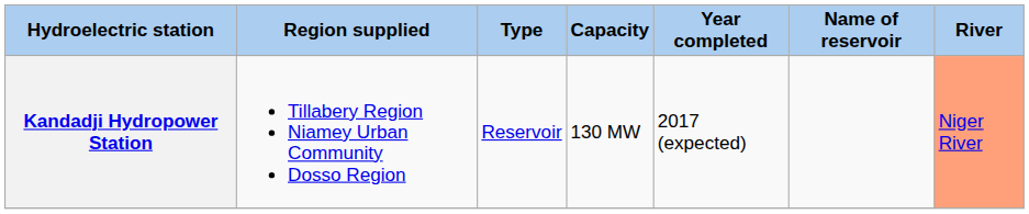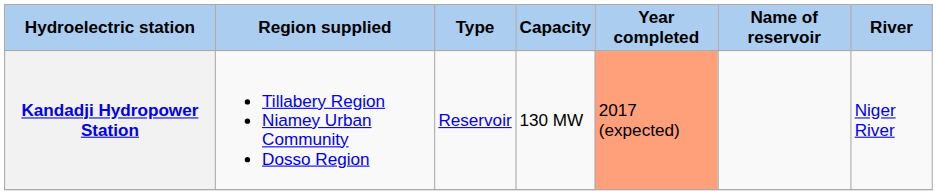Kandadji Hydropower Station | Year completed: no background -> lightsalmon background
Kandadji Hydropower Station | River: lightsalmon background -> no background
